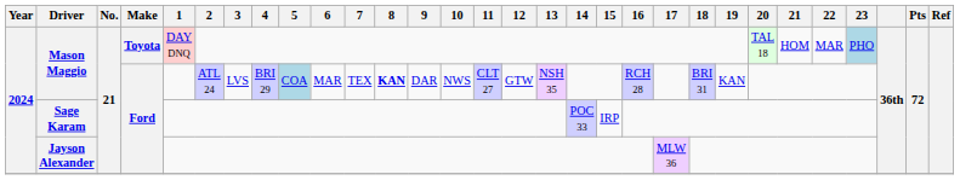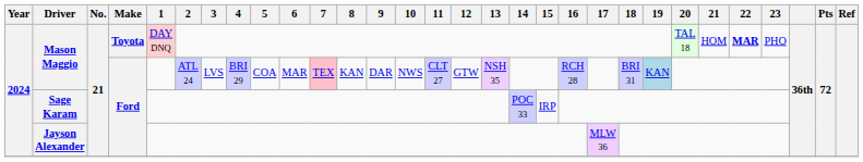Mason Maggio / Toyota | 22: normal -> bold
Mason Maggio / Toyota | 23: lightblue background -> no background
Mason Maggio / Ford | 5: lightblue background -> no background
Mason Maggio / Ford | 7: no background -> pink background
Mason Maggio / Ford | 8: bold -> normal
Mason Maggio / Ford | 19: no background -> lightblue background
